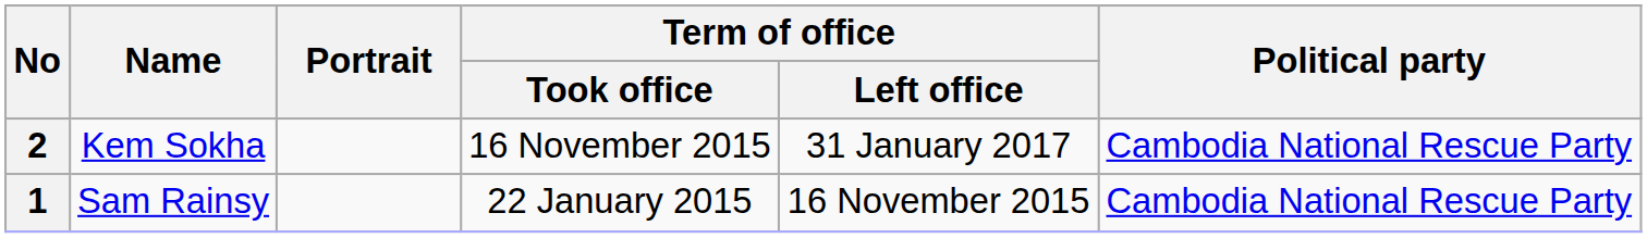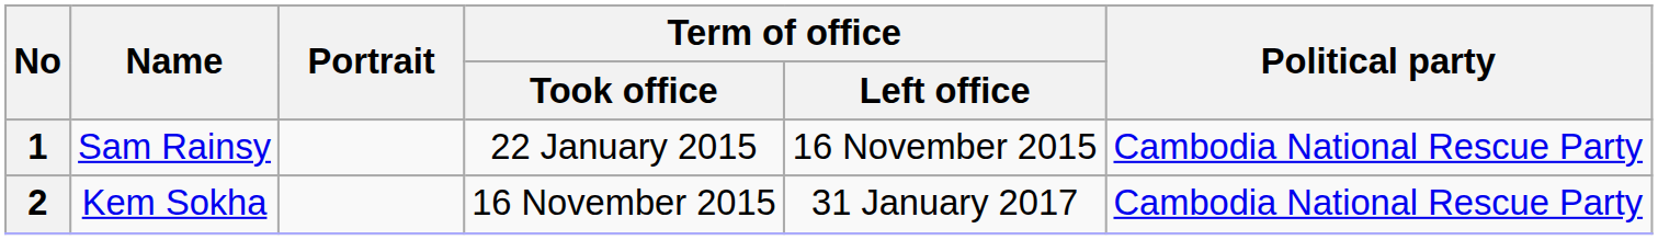rows swapped: 1 <-> 2
